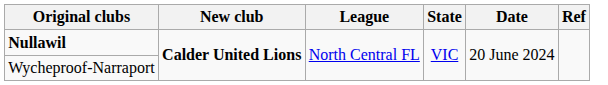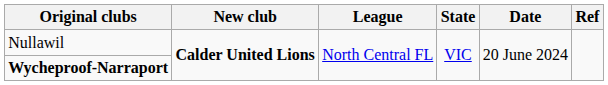Nullawil | Original clubs: bold -> normal
Wycheproof-Narraport | Original clubs: normal -> bold
